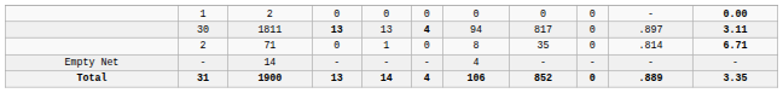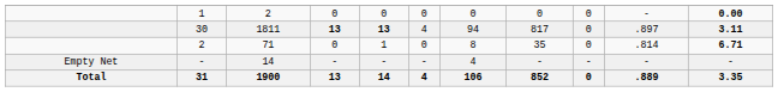30 | column 5: normal -> bold
30 | column 6: bold -> normal
